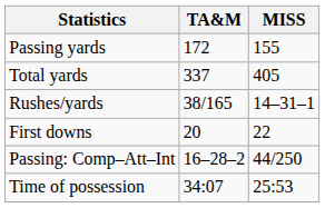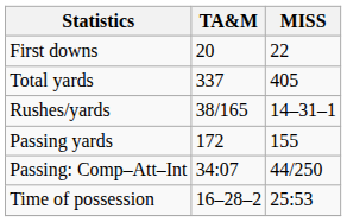rows swapped: First downs <-> Passing yards
Passing: Comp–Att–Int | TA&M: 16–28–2 -> 34:07
Time of possession | TA&M: 34:07 -> 16–28–2
